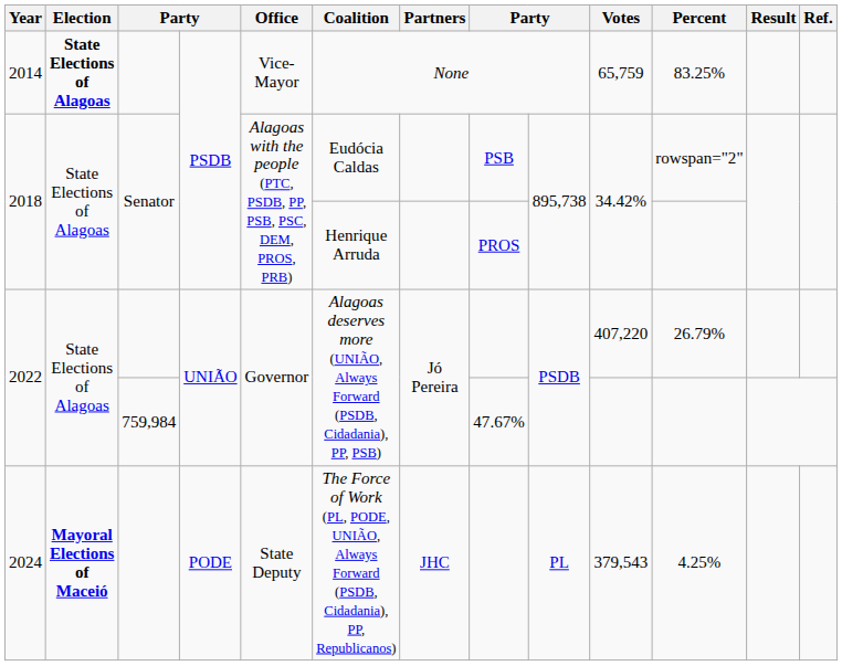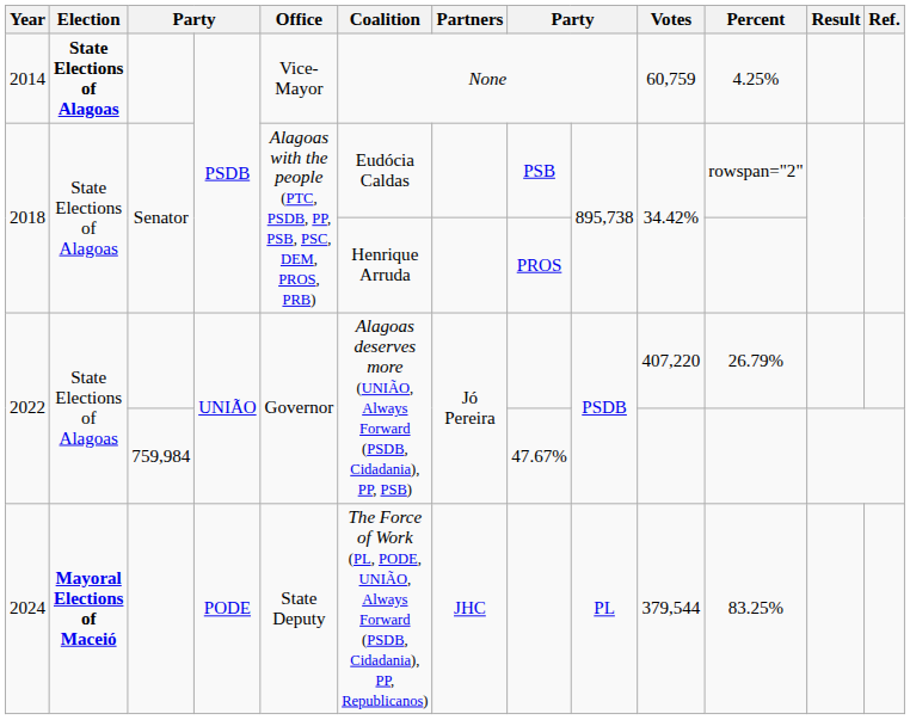2014 | Votes: 65,759 -> 60,759
2014 | Percent: 83.25% -> 4.25%
2024 | Votes: 379,543 -> 379,544
2024 | Percent: 4.25% -> 83.25%
